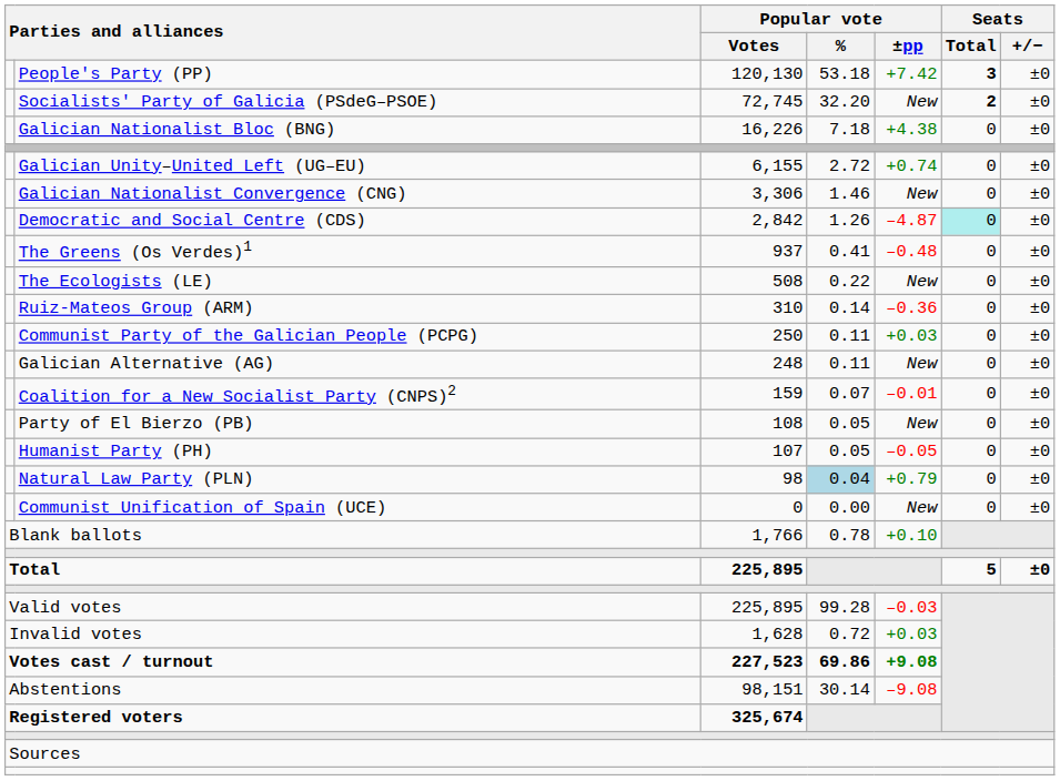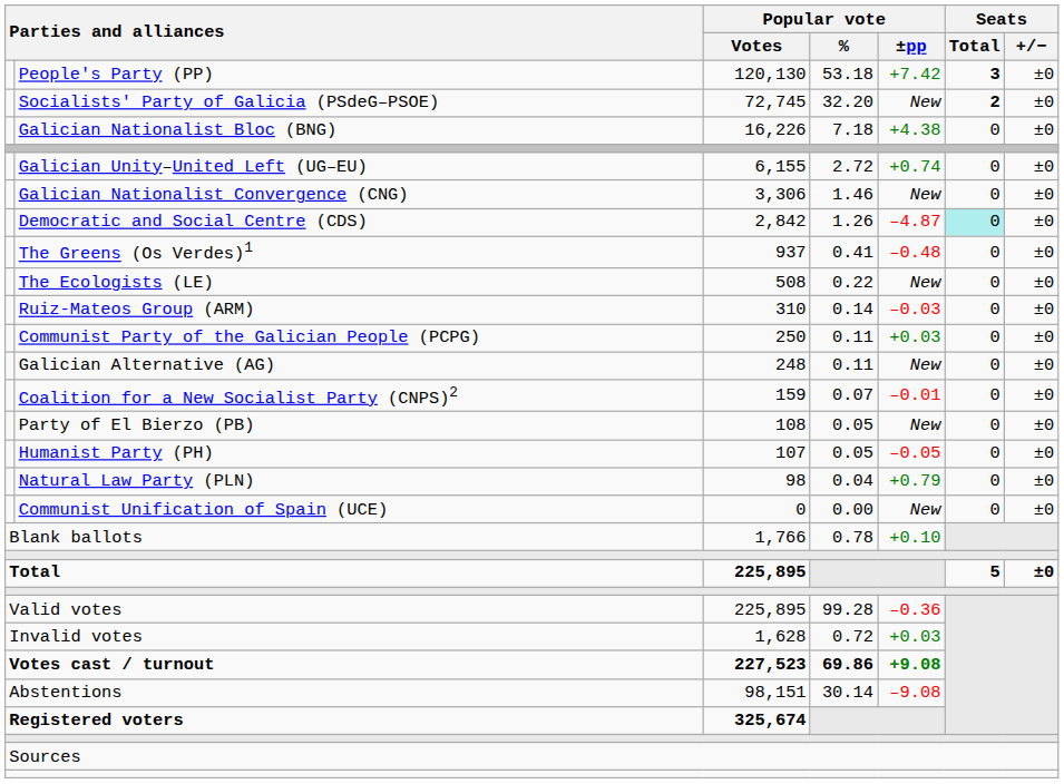Ruiz-Mateos Group (ARM) | Popular vote / ±pp: –0.36 -> –0.03
Natural Law Party (PLN) | Popular vote / %: lightblue background -> no background
Valid votes | Popular vote / ±pp: –0.03 -> –0.36
